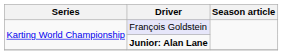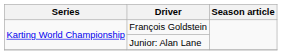François Goldstein | Driver: lavender background -> no background
Junior: Alan Lane | Driver: bold -> normal
